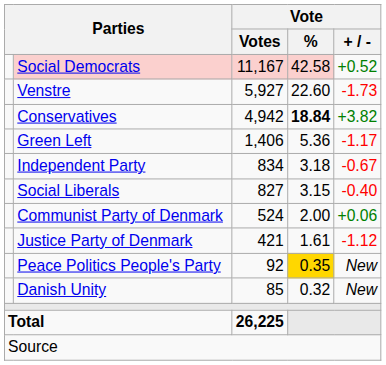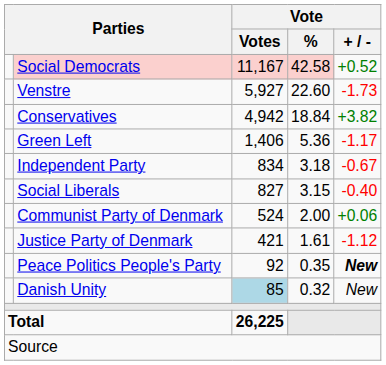Conservatives | Vote / %: bold -> normal
Peace Politics People's Party | Vote / %: gold background -> no background
Peace Politics People's Party | Vote / + / -: normal -> bold
Danish Unity | Vote / Votes: no background -> lightblue background
